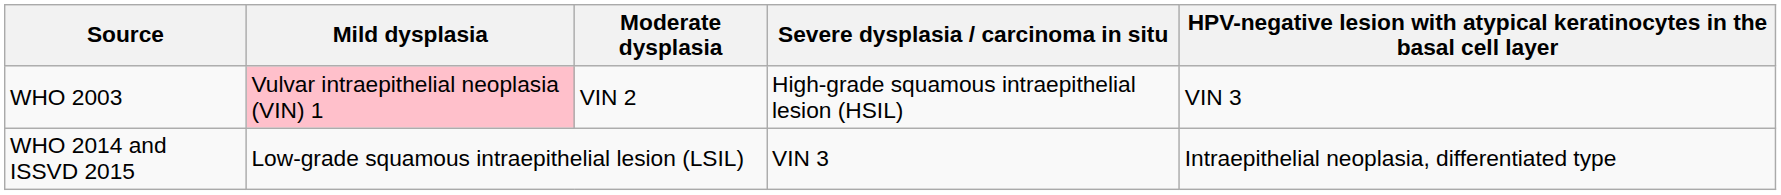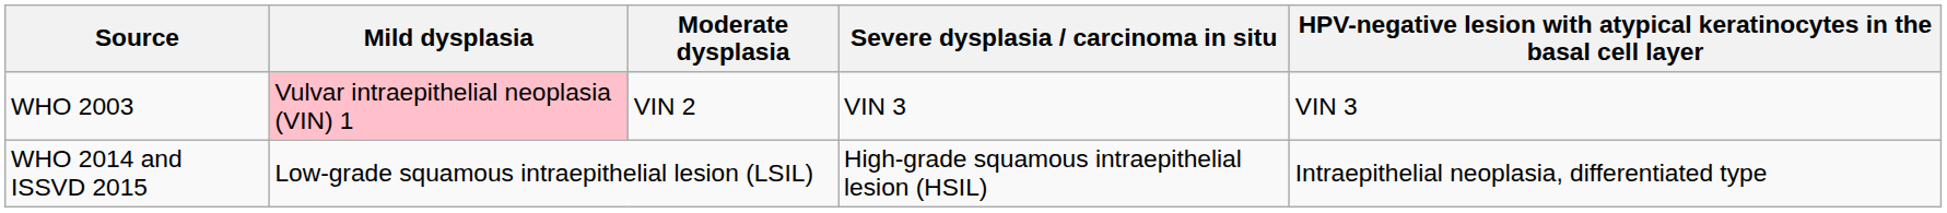WHO 2003 | Severe dysplasia / carcinoma in situ: High-grade squamous intraepithelial lesion (HSIL) -> VIN 3
WHO 2014 and ISSVD 2015 | Severe dysplasia / carcinoma in situ: VIN 3 -> High-grade squamous intraepithelial lesion (HSIL)
